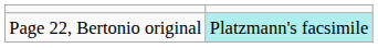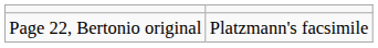Page 22, Bertonio original | column 2: paleturquoise background -> no background
